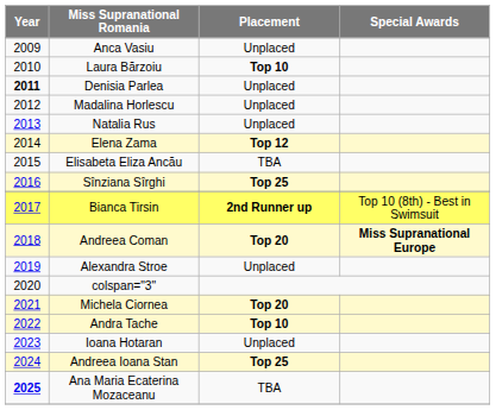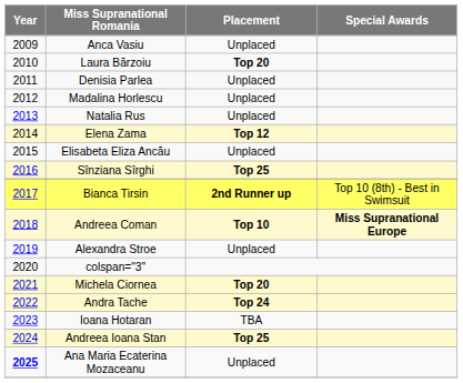Laura Bărzoiu | Placement: Top 10 -> Top 20
Denisia Parlea | Year: bold -> normal
Elisabeta Eliza Ancău | Placement: TBA -> Unplaced
Andreea Coman | Placement: Top 20 -> Top 10
Andra Tache | Placement: Top 10 -> Top 24
Ioana Hotaran | Placement: Unplaced -> TBA
Ana Maria Ecaterina Mozaceanu | Placement: TBA -> Unplaced
